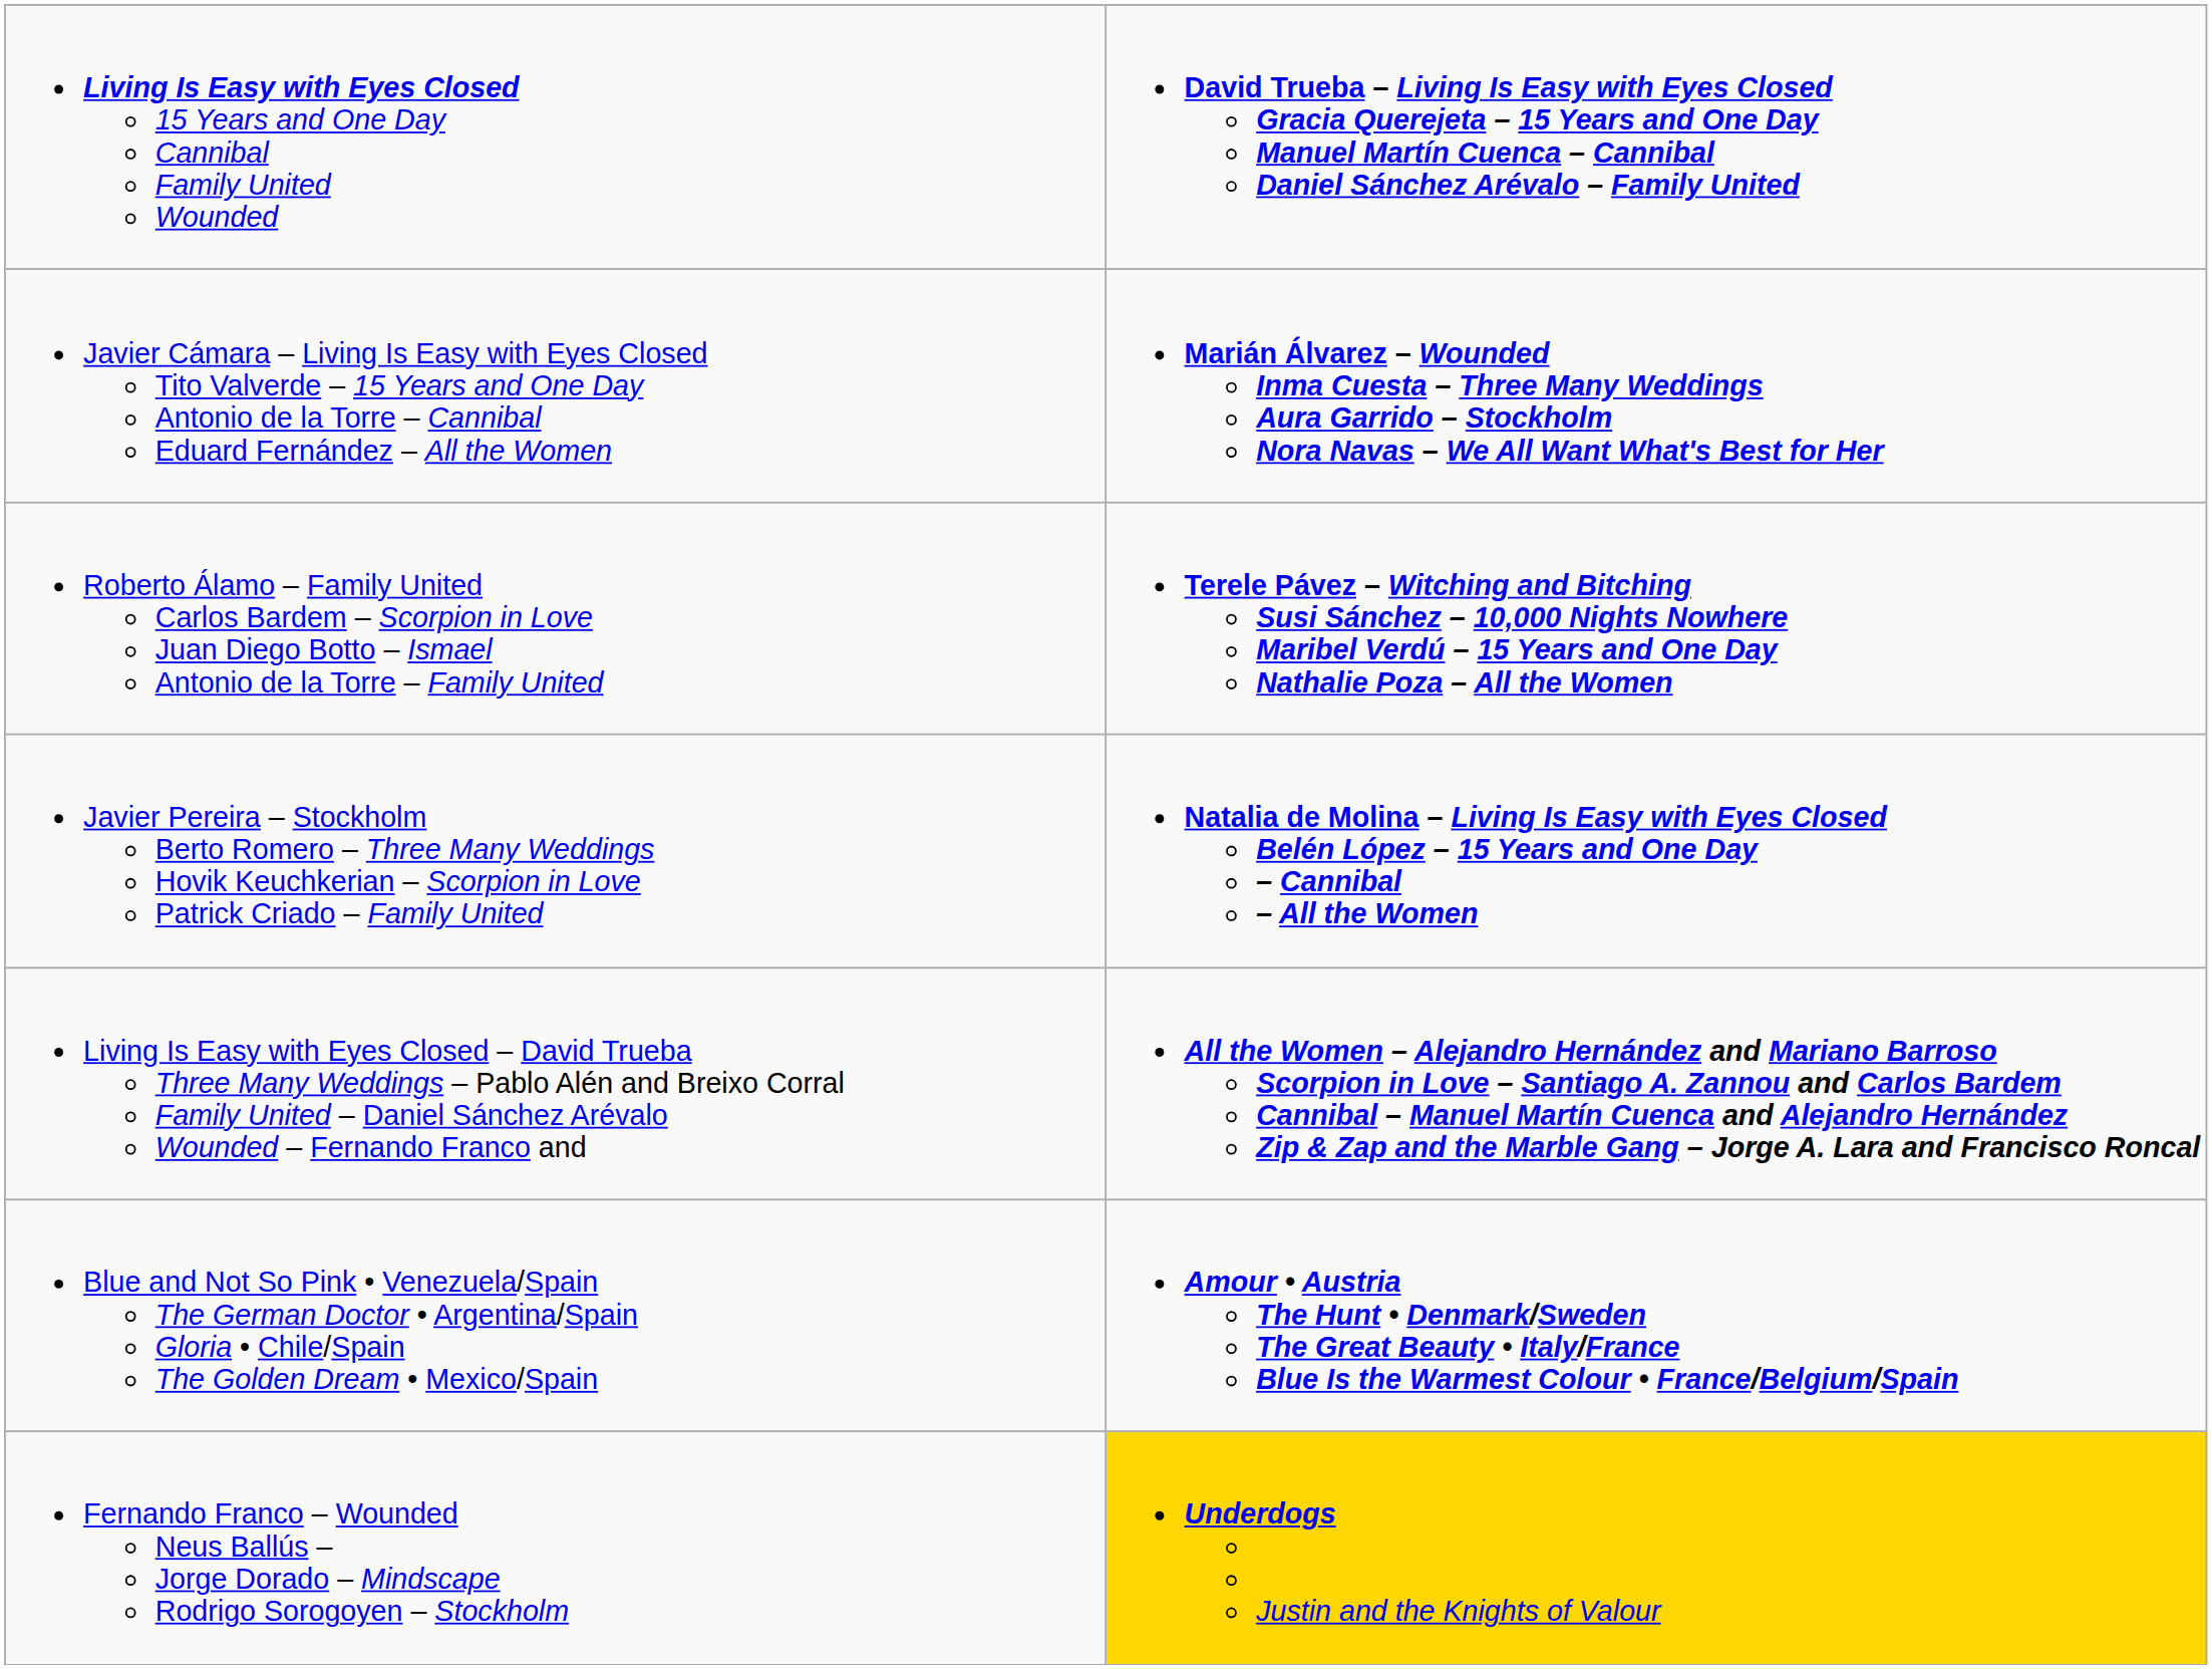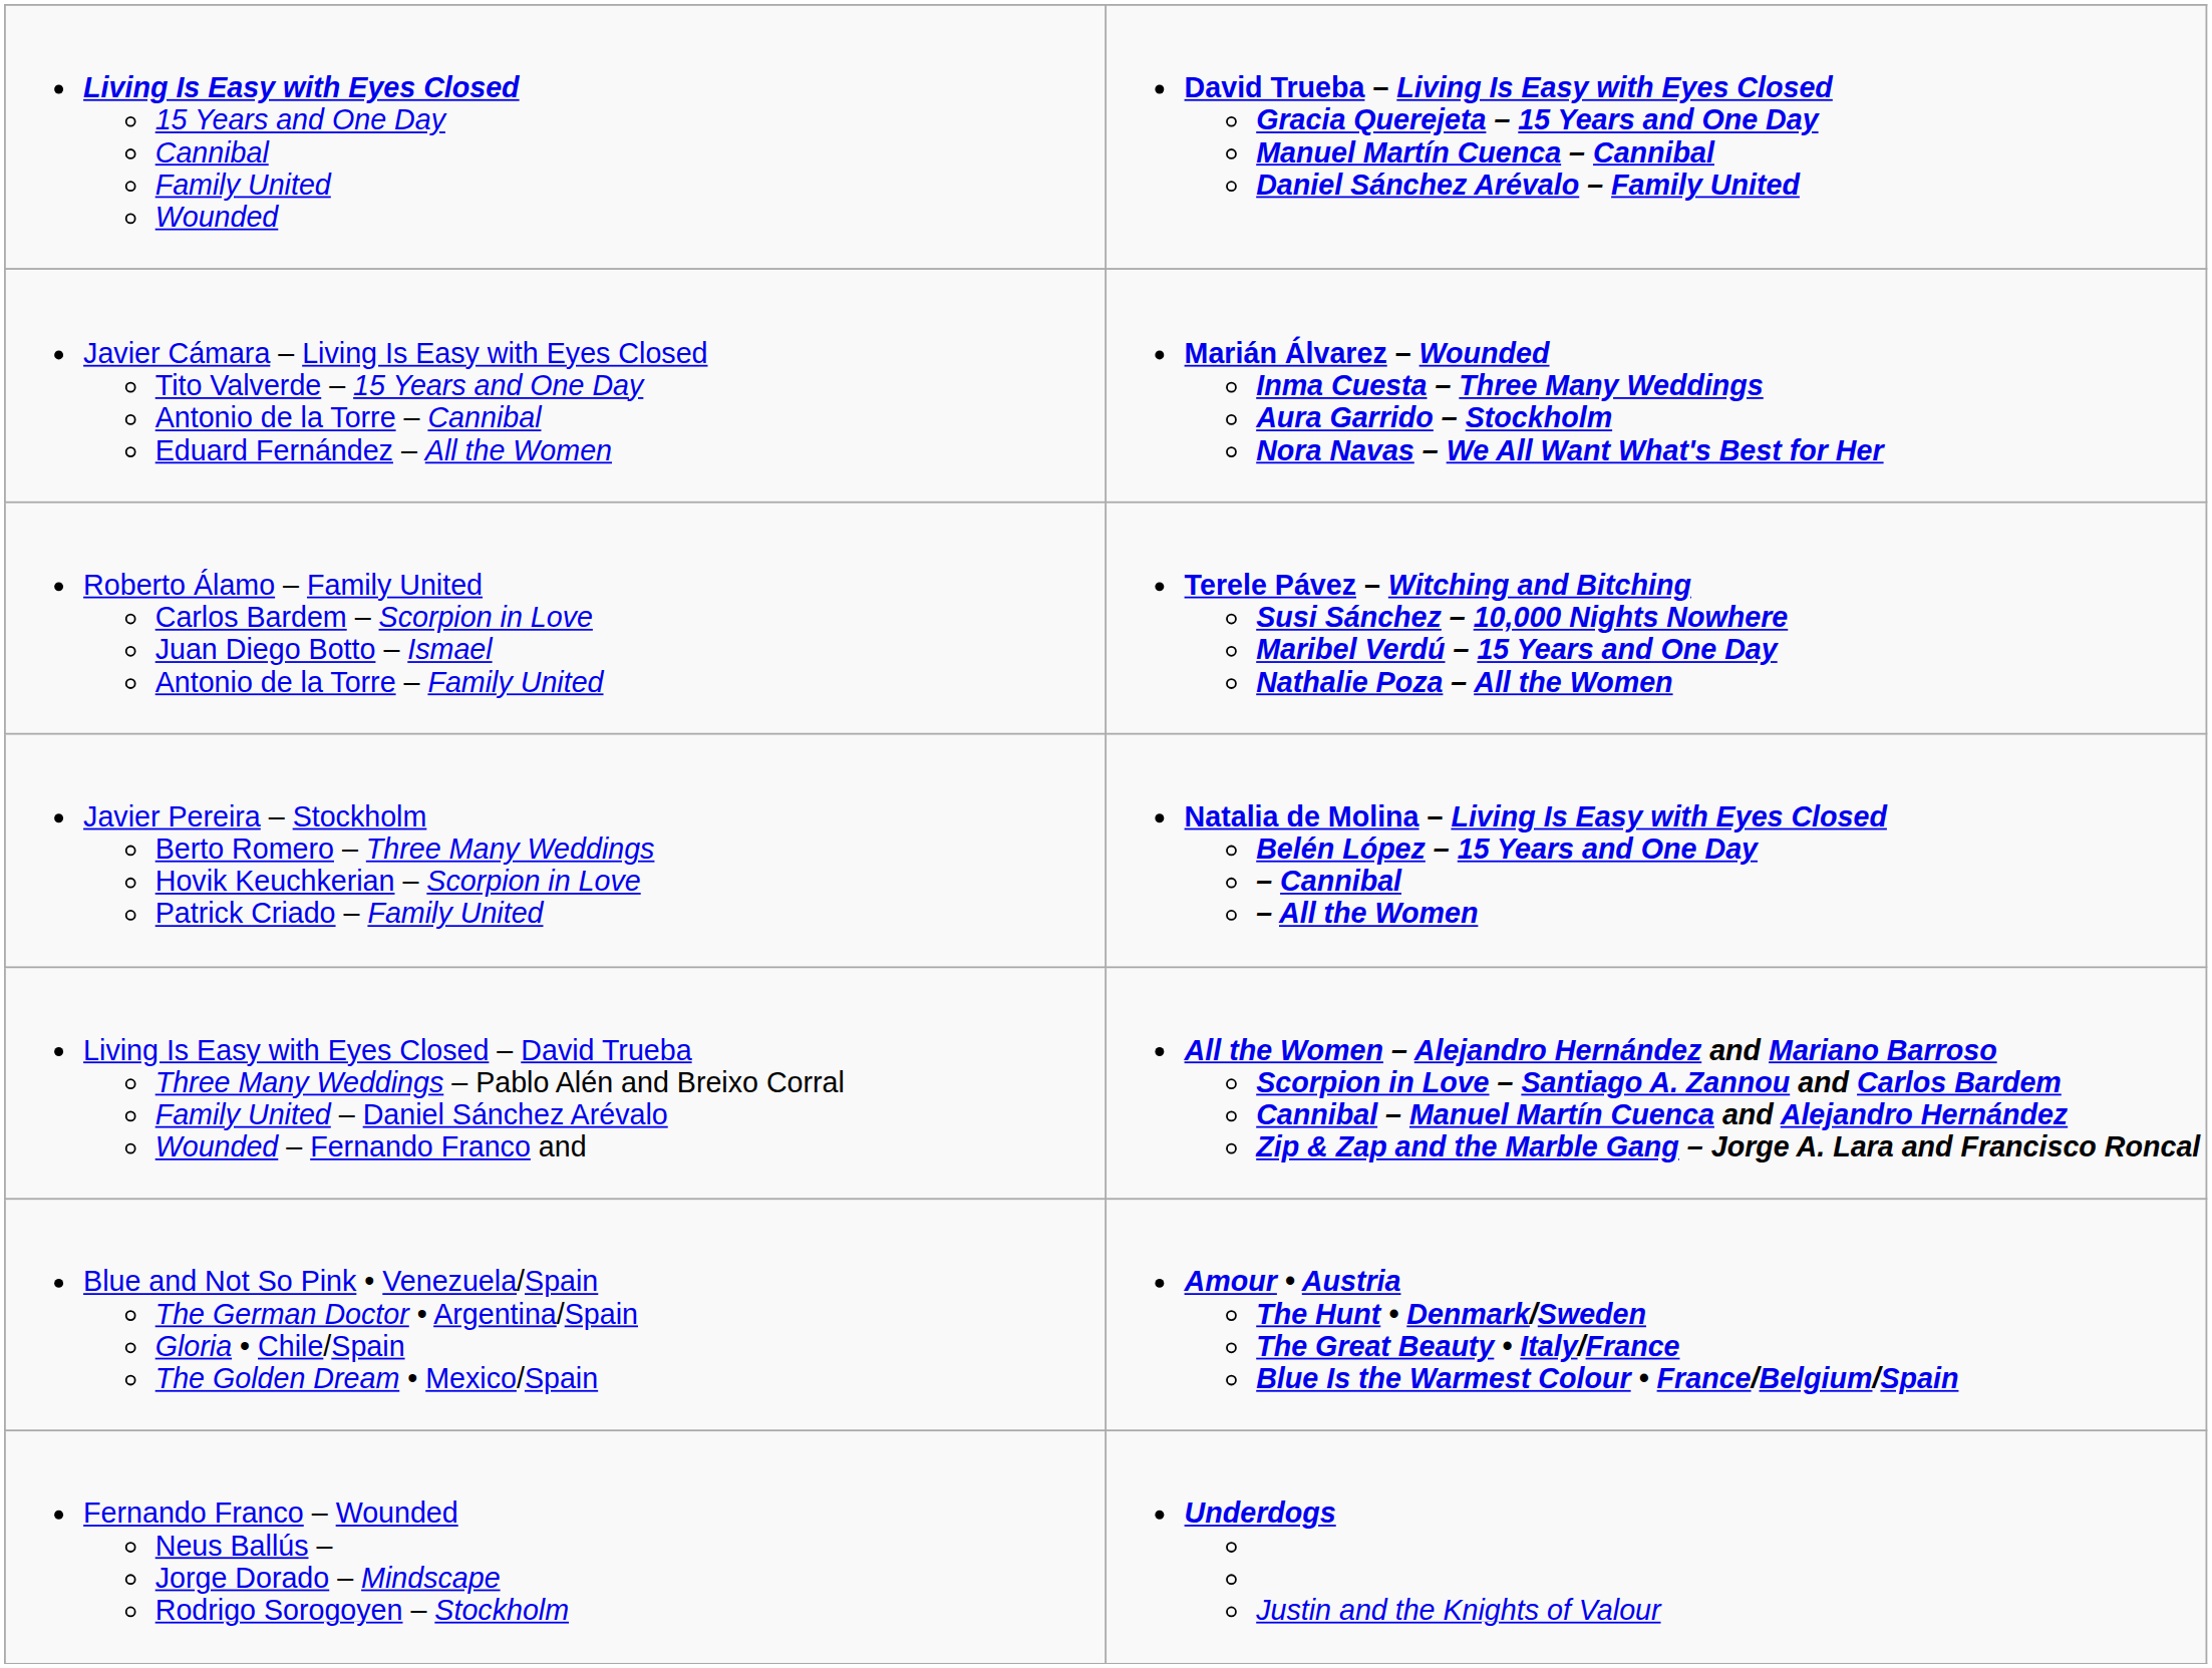row 7 | column 2: gold background -> no background
